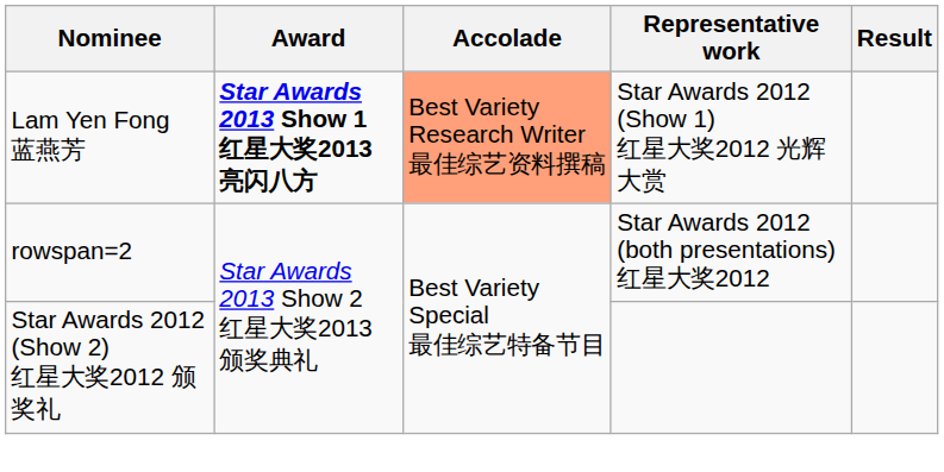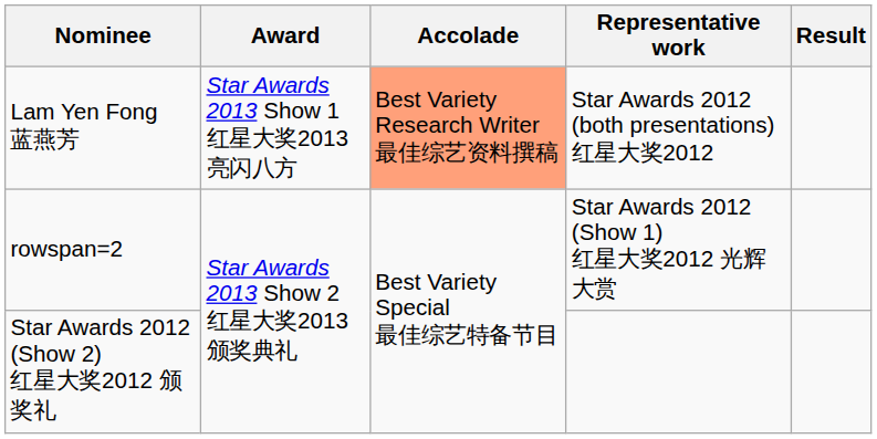Lam Yen Fong 蓝燕芳 | Award: bold -> normal
Lam Yen Fong 蓝燕芳 | Representative work: Star Awards 2012 (Show 1) 红星大奖2012 光辉大赏 -> Star Awards 2012 (both presentations) 红星大奖2012
rowspan=2 | Representative work: Star Awards 2012 (both presentations) 红星大奖2012 -> Star Awards 2012 (Show 1) 红星大奖2012 光辉大赏
